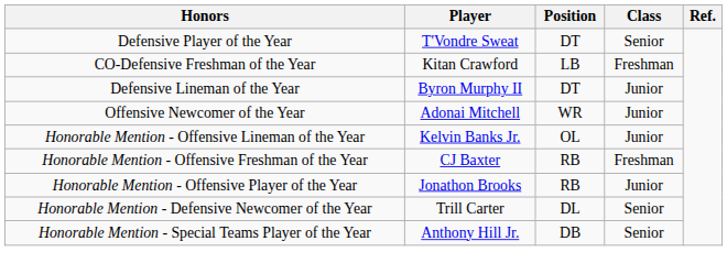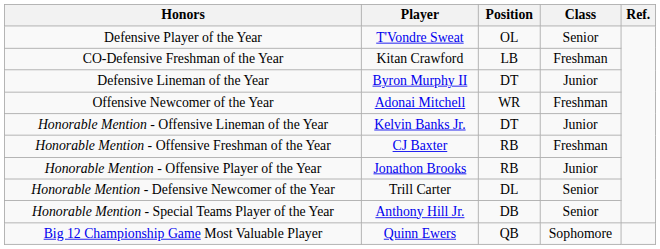Defensive Player of the Year | Position: DT -> OL
Offensive Newcomer of the Year | Class: Junior -> Freshman
Honorable Mention - Offensive Lineman of the Year | Position: OL -> DT
+ row: Big 12 Championship Game Most Valuable Player | Quinn Ewers | QB | Sophomore
